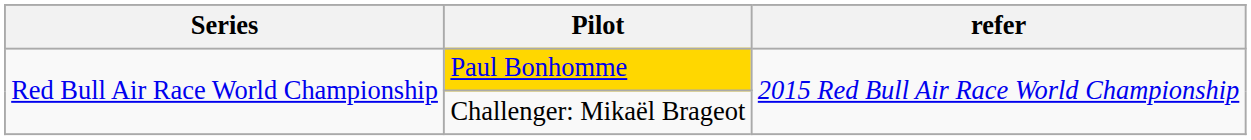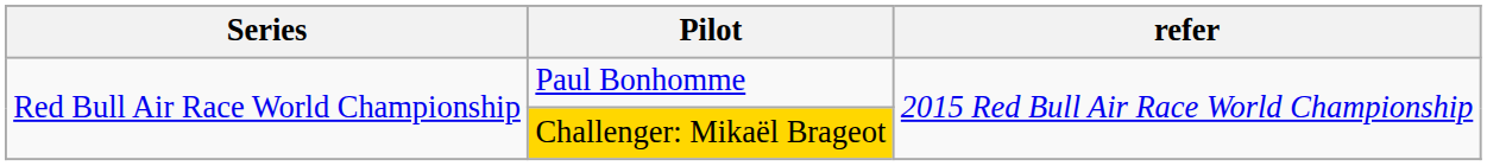Paul Bonhomme | Pilot: gold background -> no background
Challenger: Mikaël Brageot | Pilot: no background -> gold background
